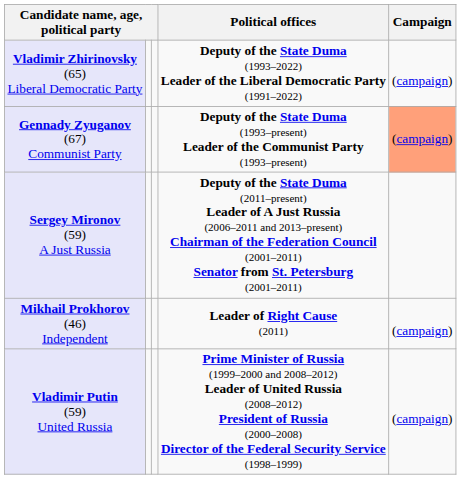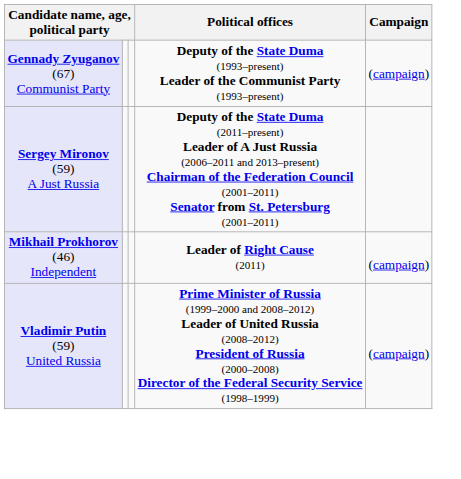- row: Vladimir Zhirinovsky (65) Liberal Democratic Party | Deputy of the State Duma (1993–2022) Leader of the Liberal Democratic Party (1991–2022) | (campaign)
Gennady Zyuganov (67) Communist Party | Campaign: lightsalmon background -> no background
